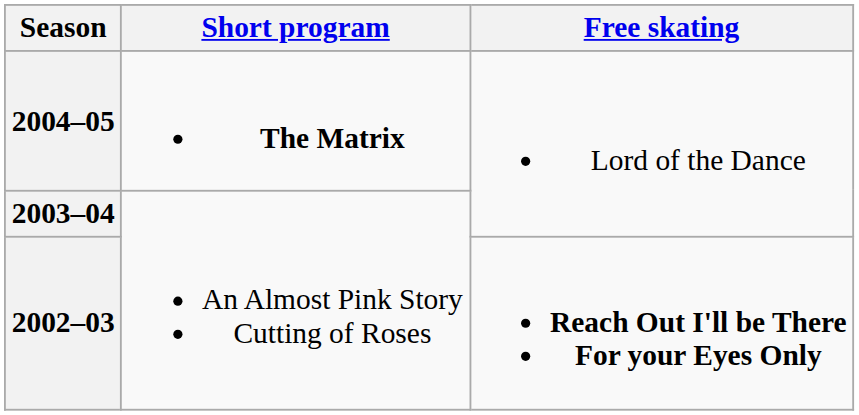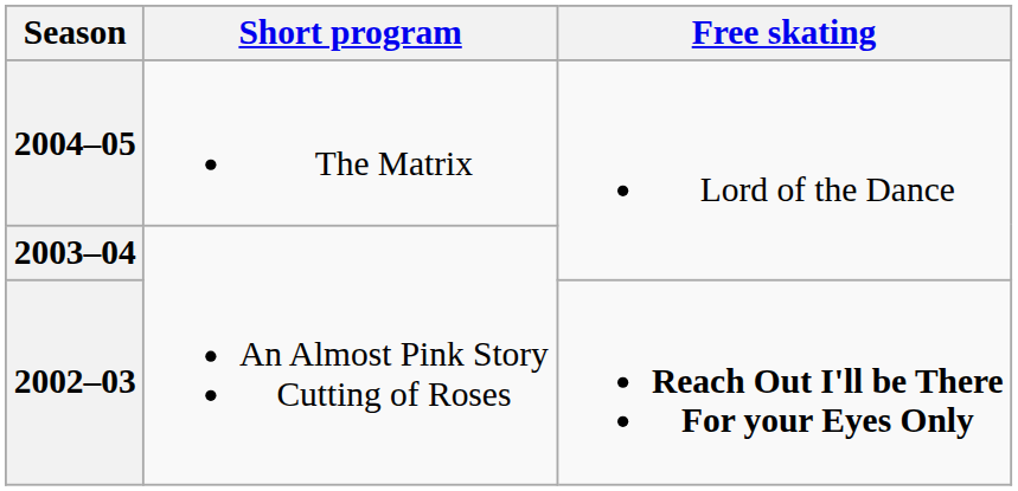2004–05 | Short program: bold -> normal
